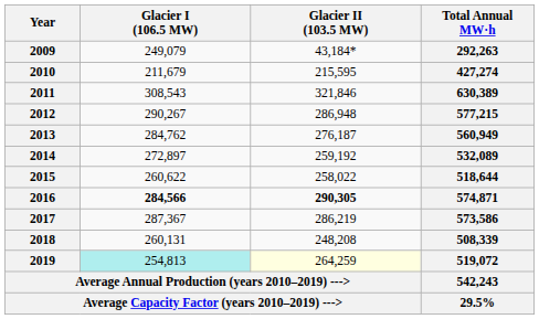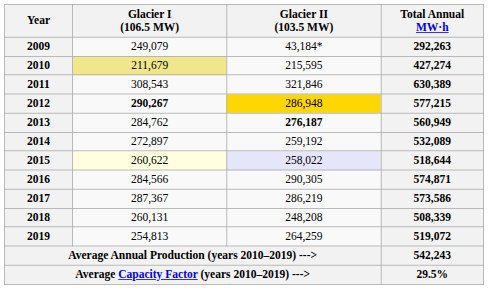2010 | Glacier I (106.5 MW): no background -> khaki background
2012 | Glacier I (106.5 MW): normal -> bold
2012 | Glacier II (103.5 MW): no background -> gold background
2013 | Glacier II (103.5 MW): normal -> bold
2015 | Glacier I (106.5 MW): no background -> lightyellow background
2015 | Glacier II (103.5 MW): no background -> lavender background
2016 | Glacier I (106.5 MW): bold -> normal
2016 | Glacier II (103.5 MW): bold -> normal
2019 | Glacier I (106.5 MW): paleturquoise background -> no background
2019 | Glacier II (103.5 MW): lightyellow background -> no background
